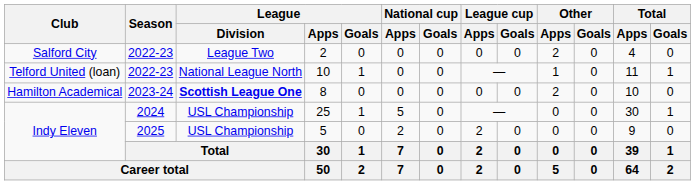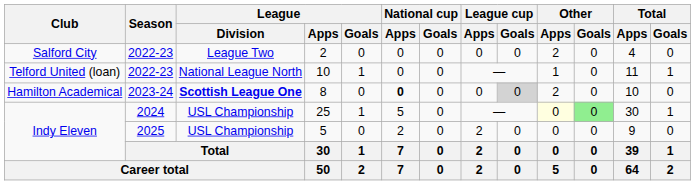8 | National cup / Apps: normal -> bold
8 | League cup / Goals: no background -> lightgrey background
25 | Other / Apps: no background -> lightyellow background
25 | Other / Goals: no background -> lightgreen background
